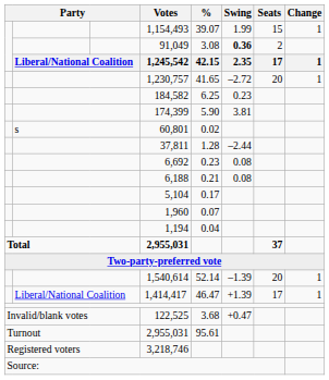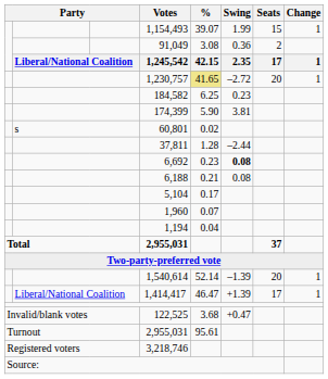91,049 | Swing: bold -> normal
1,230,757 | %: no background -> khaki background
6,692 | Swing: normal -> bold
